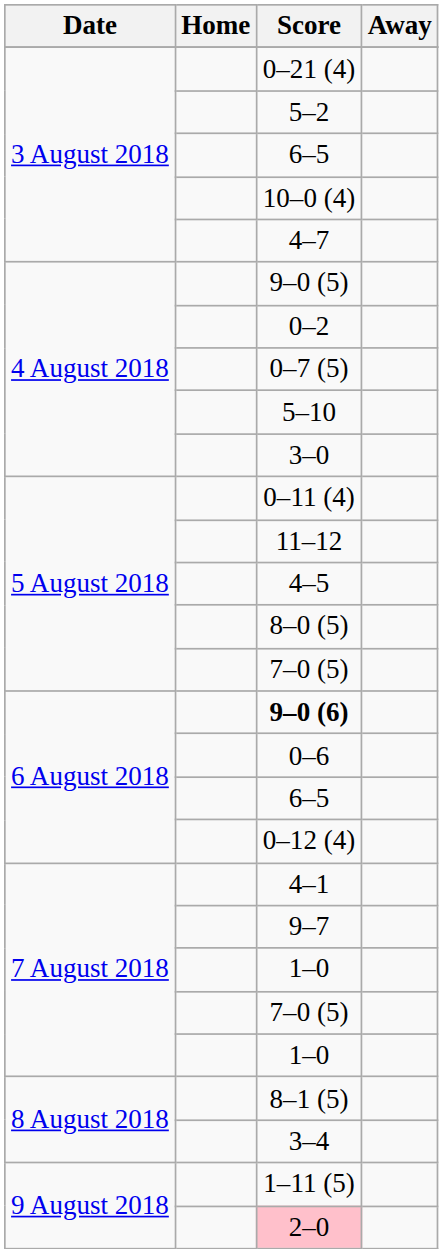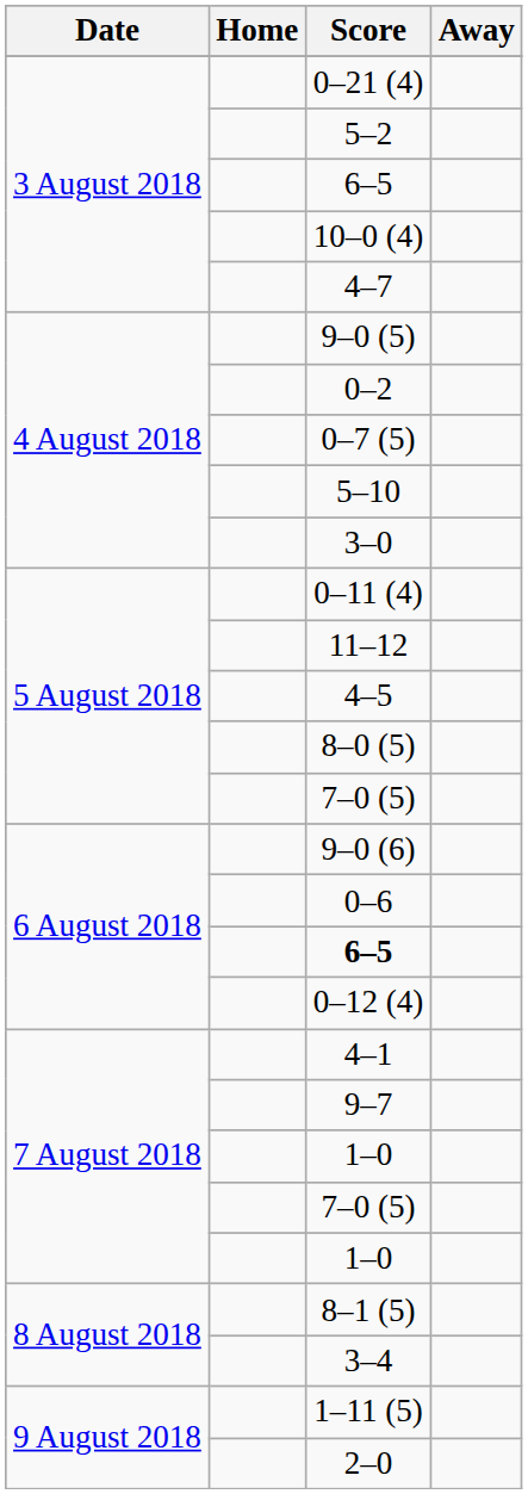9–0 (6) | Score: bold -> normal
6 August 2018 / 6–5 | Score: normal -> bold
2–0 | Score: pink background -> no background
